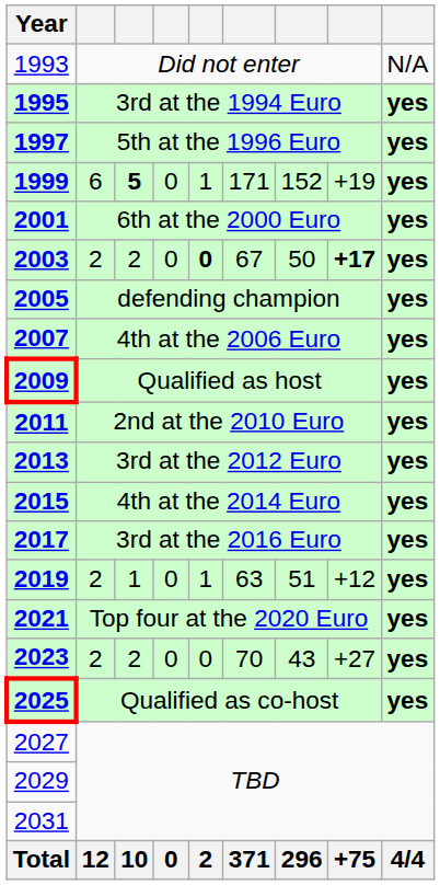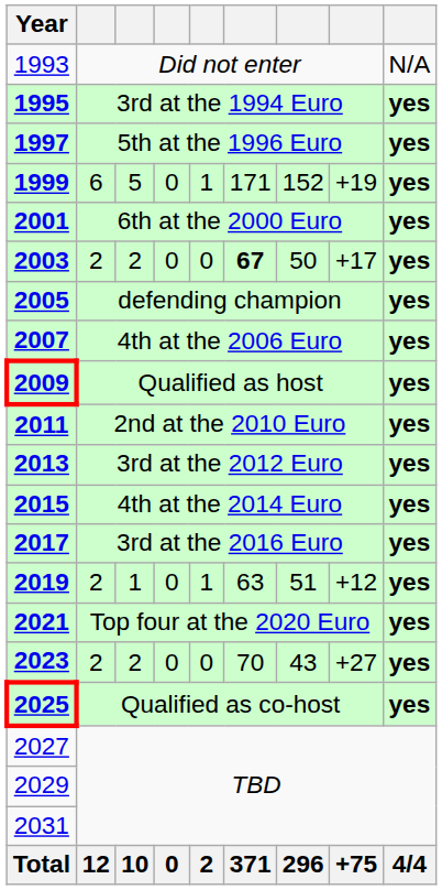1999 | column 3: bold -> normal
2003 | column 5: bold -> normal
2003 | column 6: normal -> bold
2003 | column 8: bold -> normal
